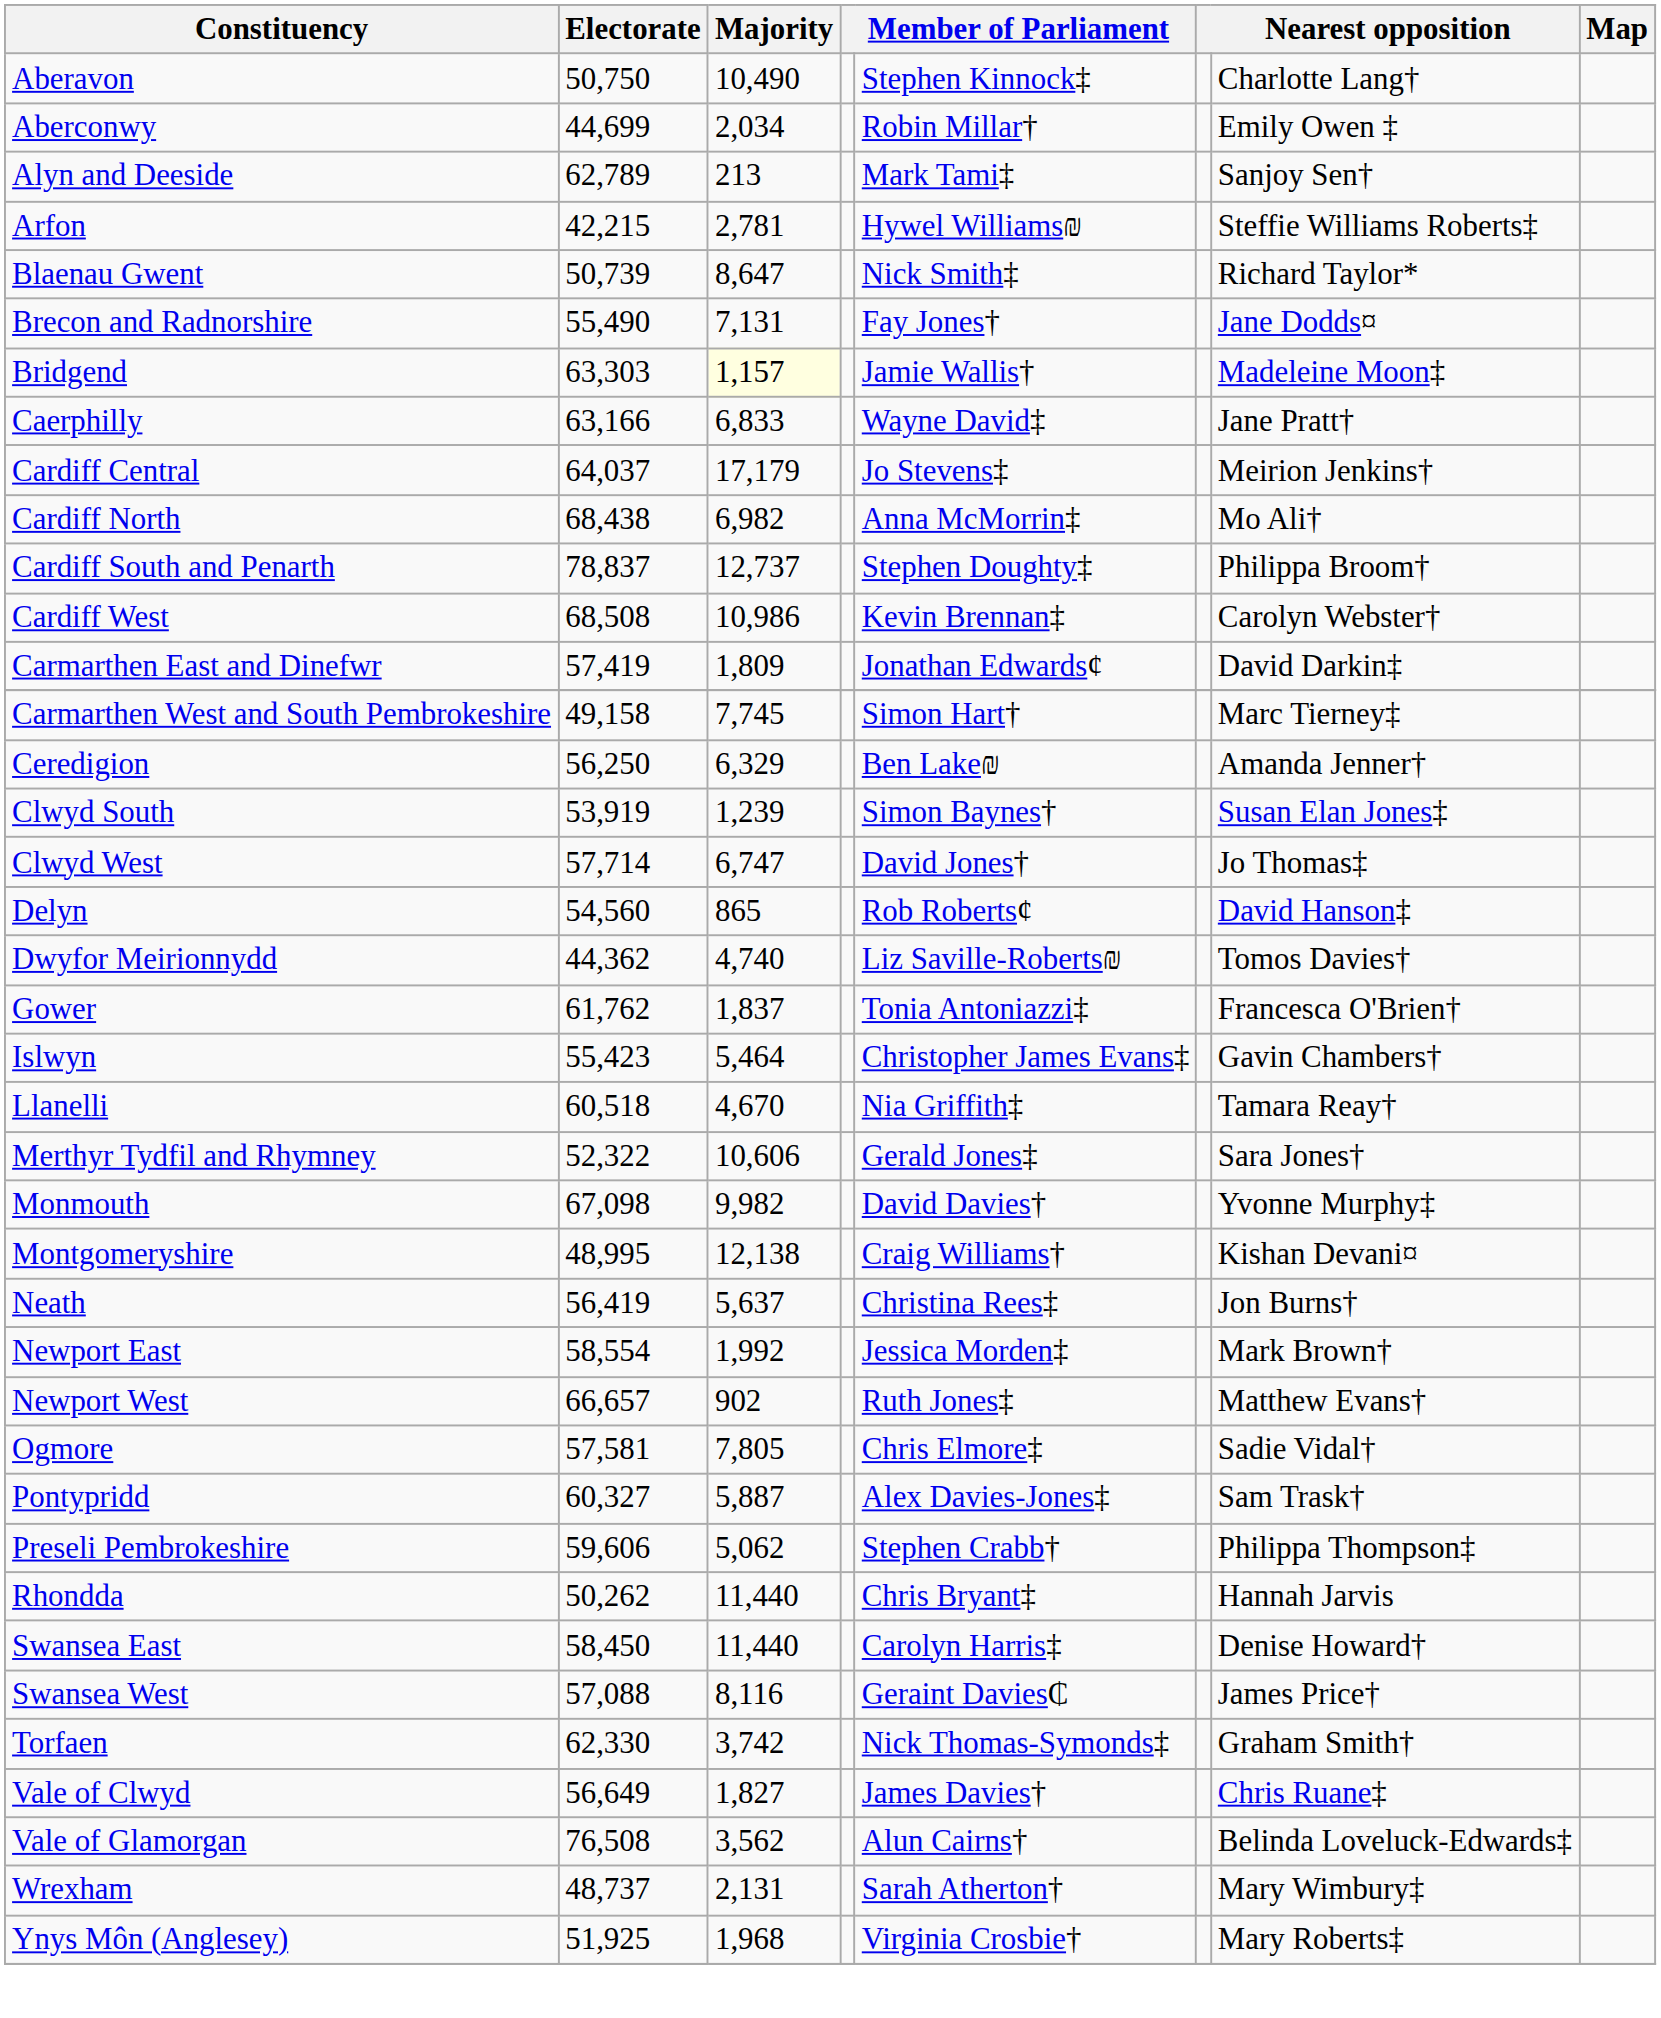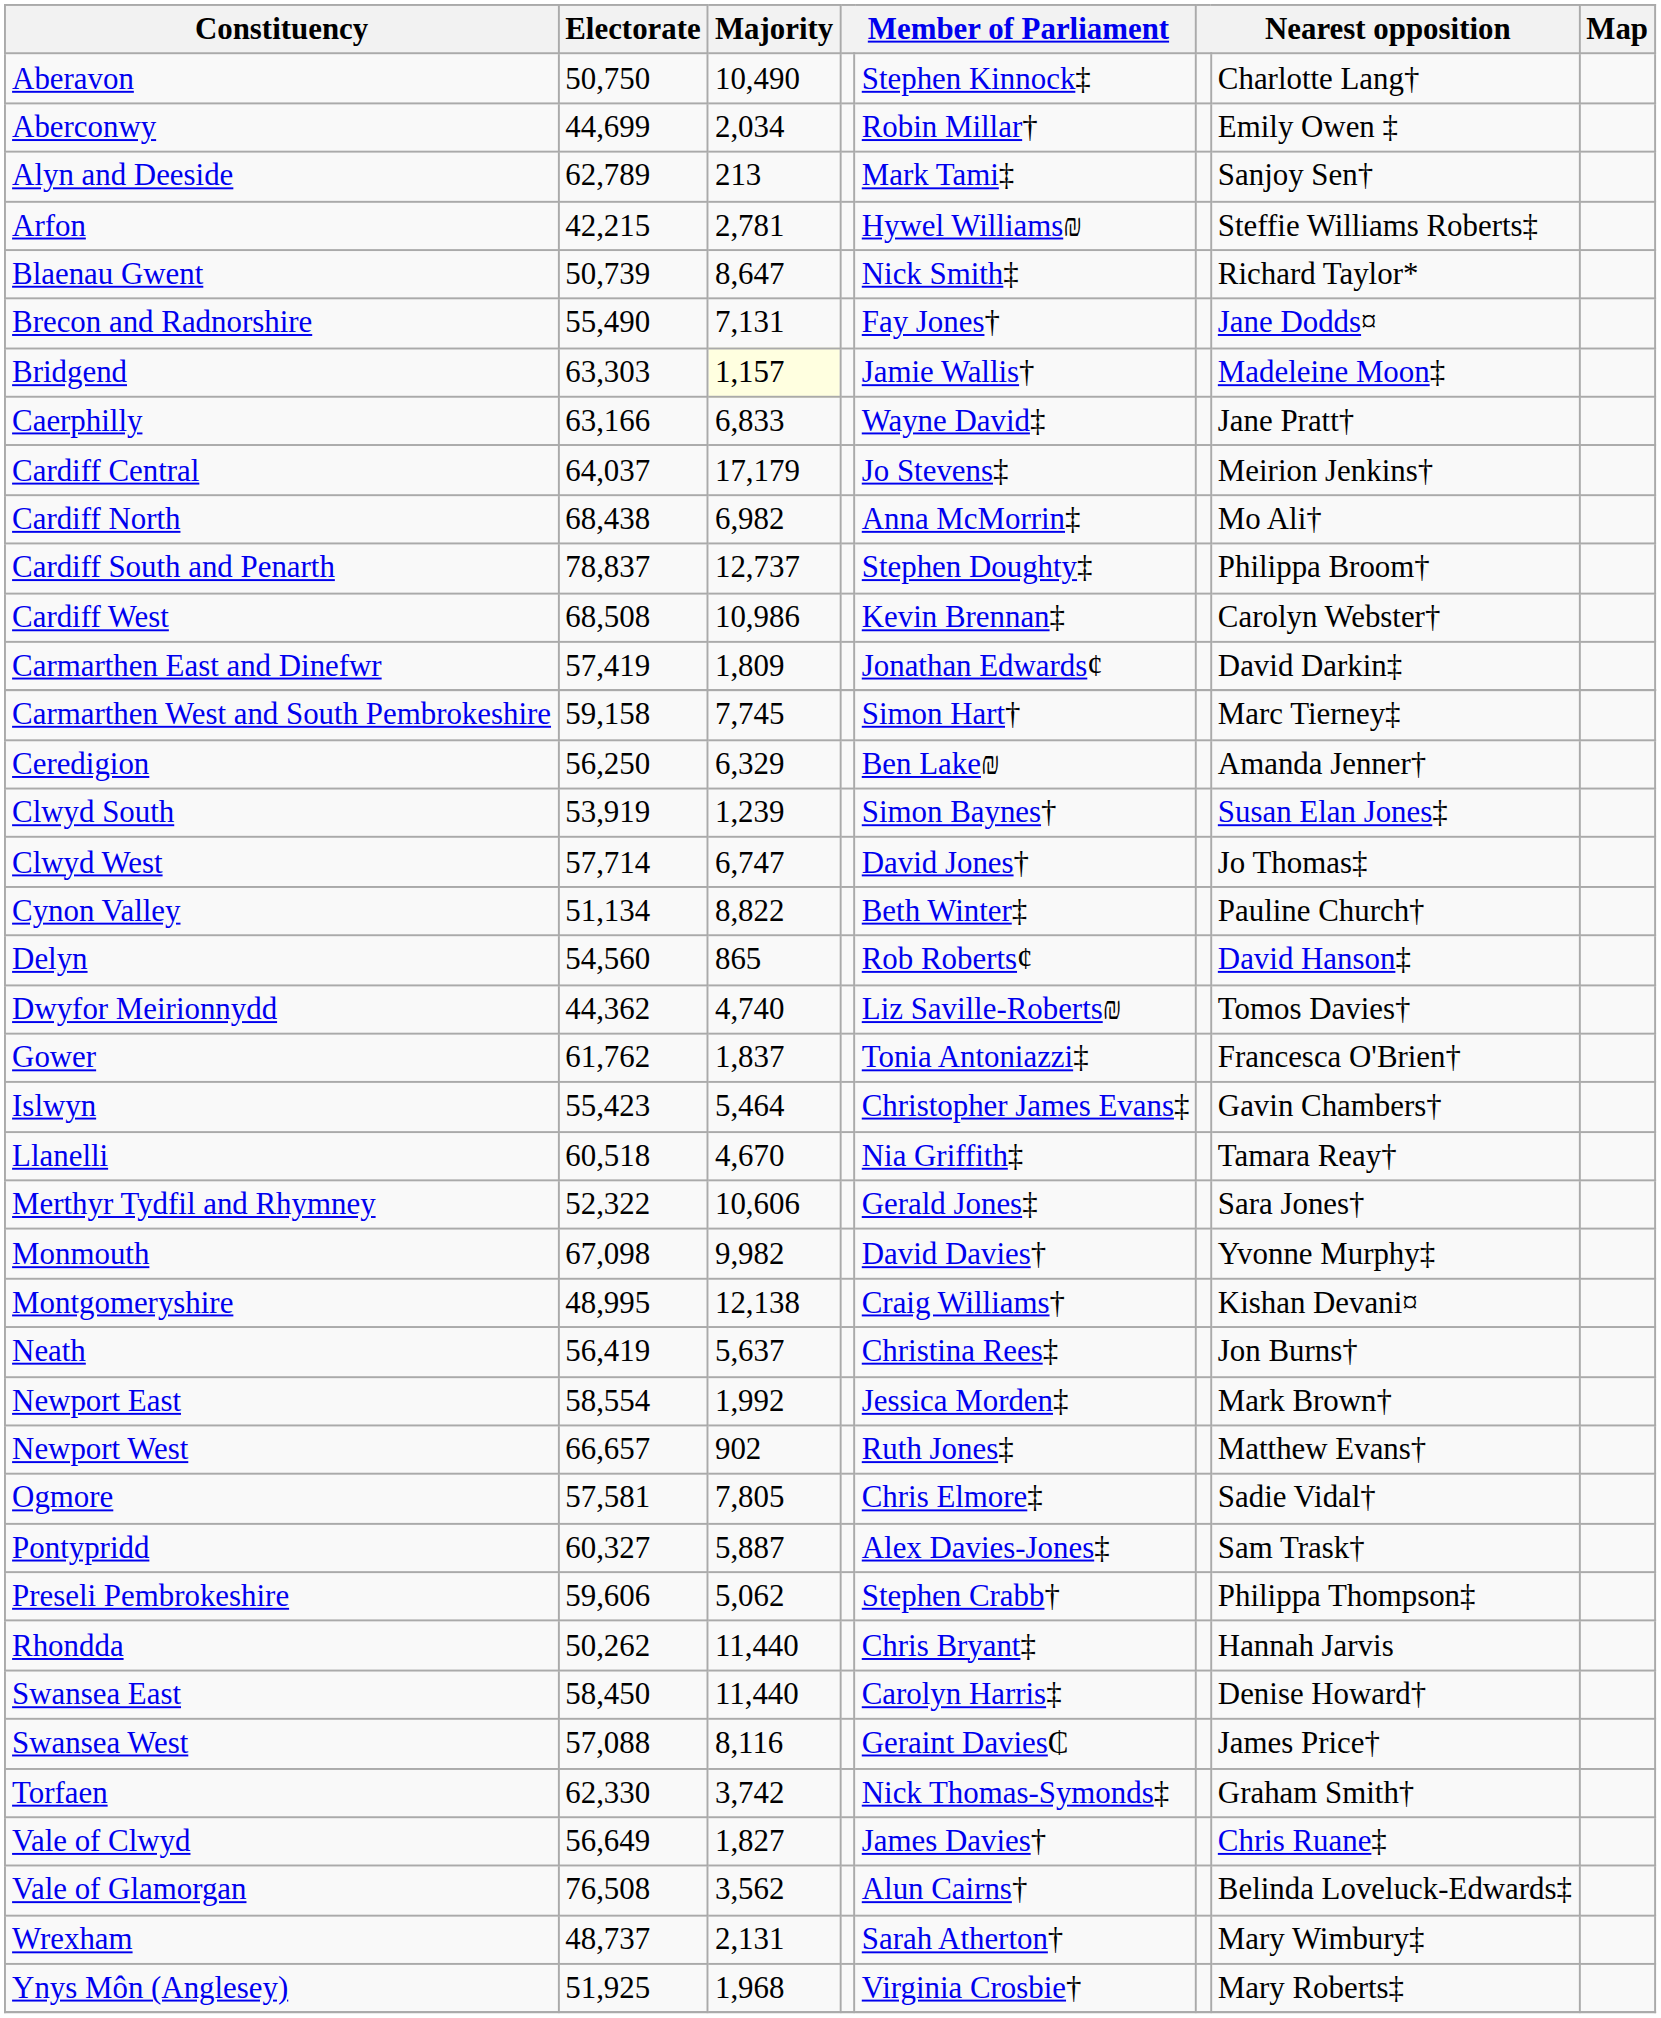Carmarthen West and South Pembrokeshire | Electorate: 49,158 -> 59,158
+ row: Cynon Valley | 51,134 | 8,822 | Beth Winter‡ | Pauline Church†
